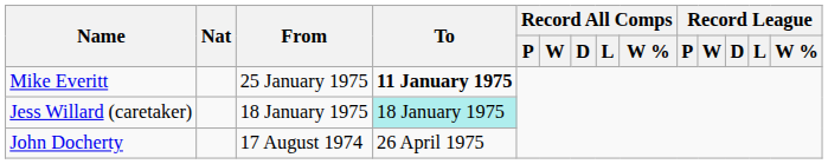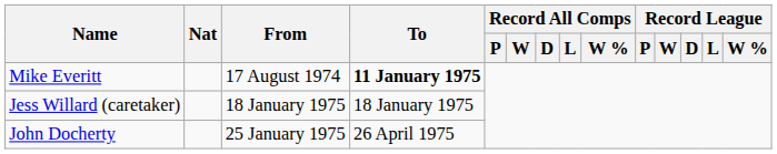Mike Everitt | From: 25 January 1975 -> 17 August 1974
Jess Willard (caretaker) | To: paleturquoise background -> no background
John Docherty | From: 17 August 1974 -> 25 January 1975
